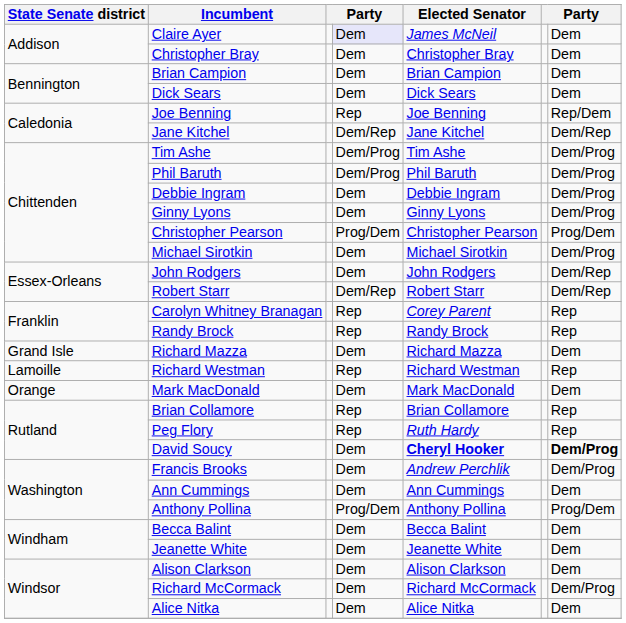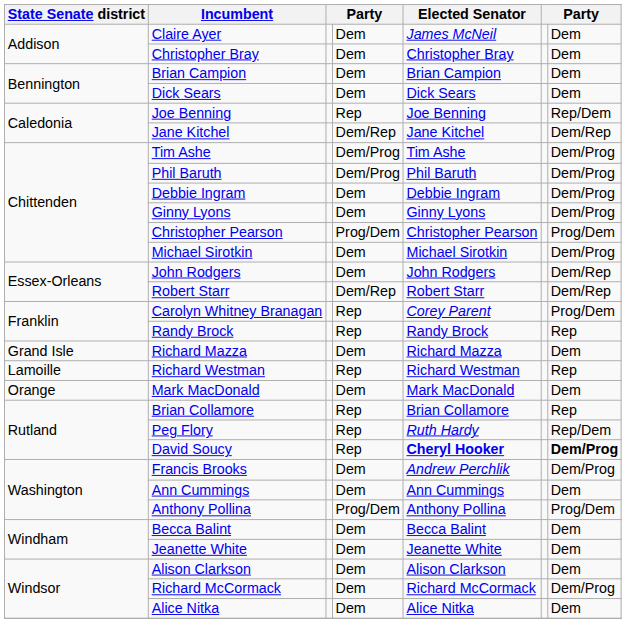Claire Ayer | column 4: lavender background -> no background
Carolyn Whitney Branagan | column 7: Rep -> Prog/Dem
Peg Flory | column 7: Rep -> Rep/Dem
David Soucy | column 4: Dem -> Rep
